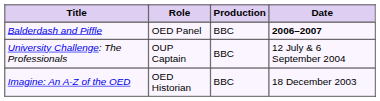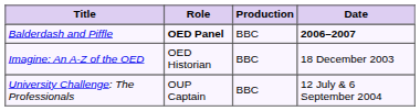Balderdash and Piffle | Role: normal -> bold
rows swapped: University Challenge: The Professionals <-> Imagine: An A-Z of the OED
